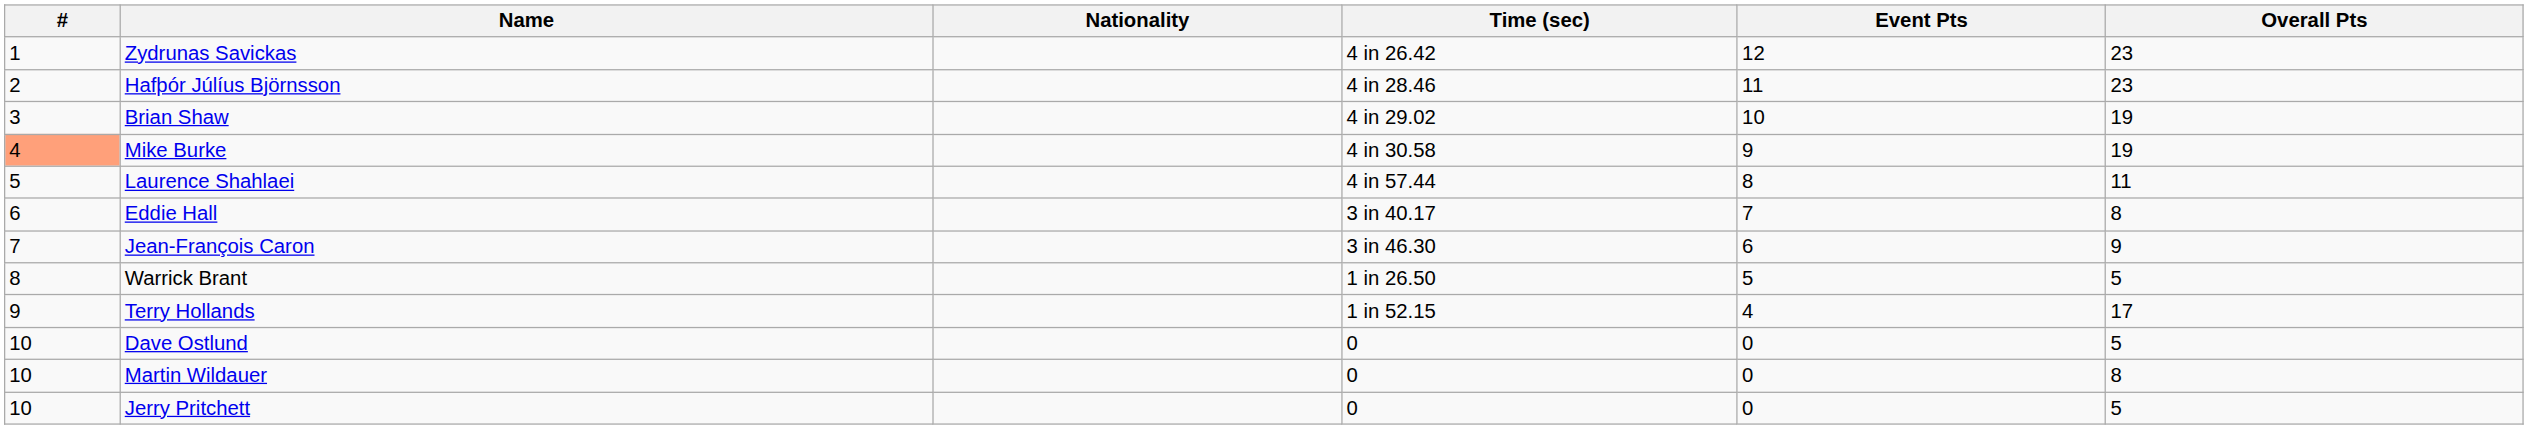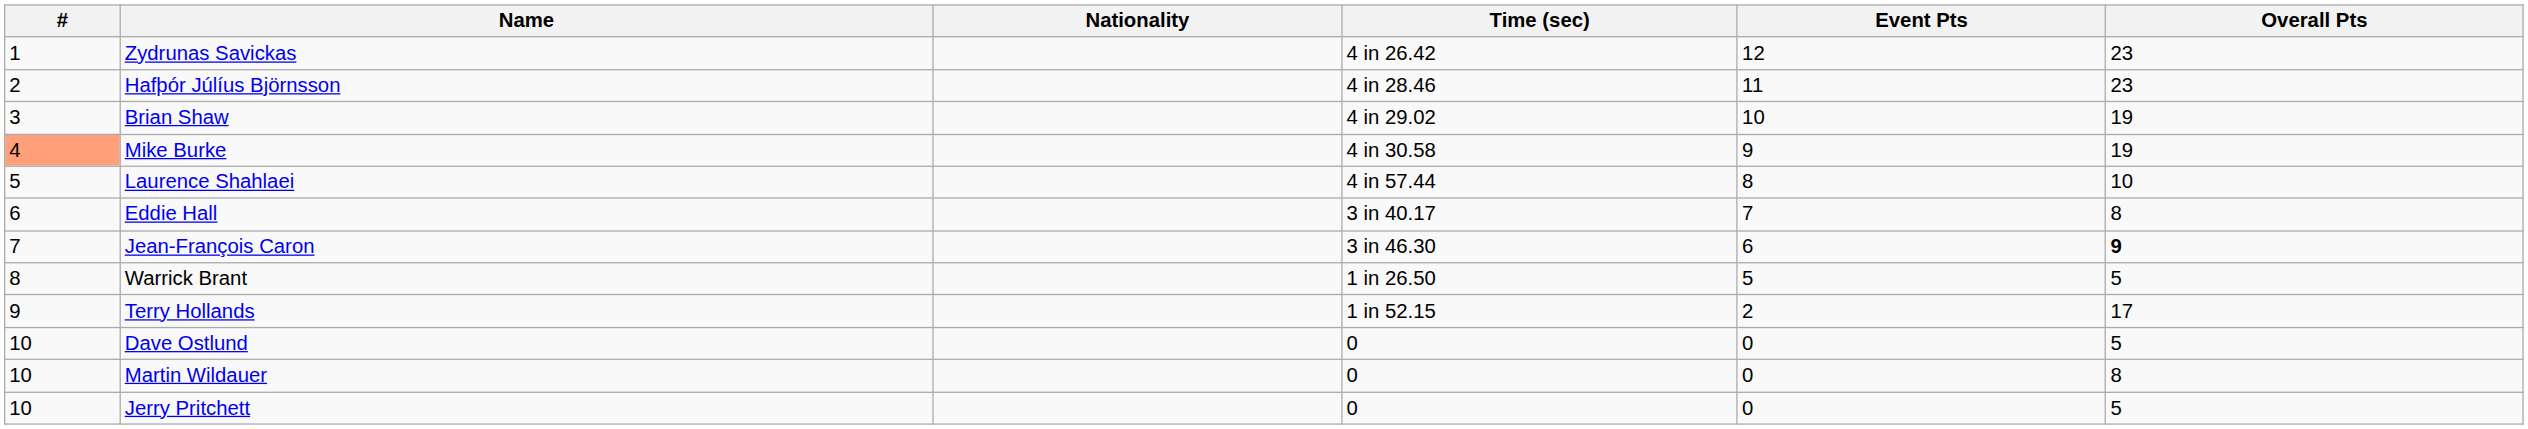Laurence Shahlaei | Overall Pts: 11 -> 10
Jean-François Caron | Overall Pts: normal -> bold
Terry Hollands | Event Pts: 4 -> 2
